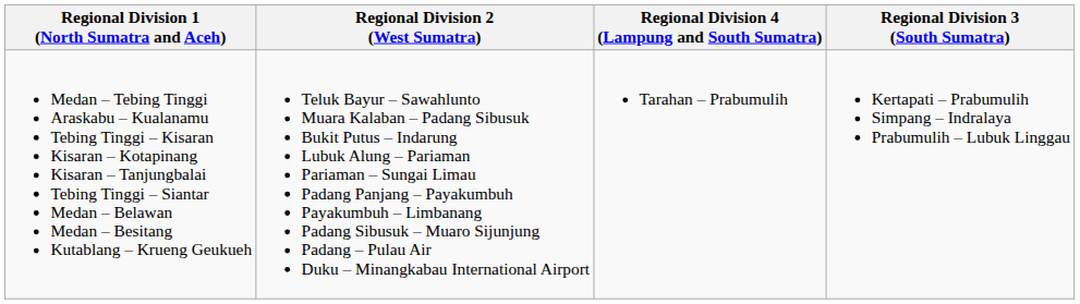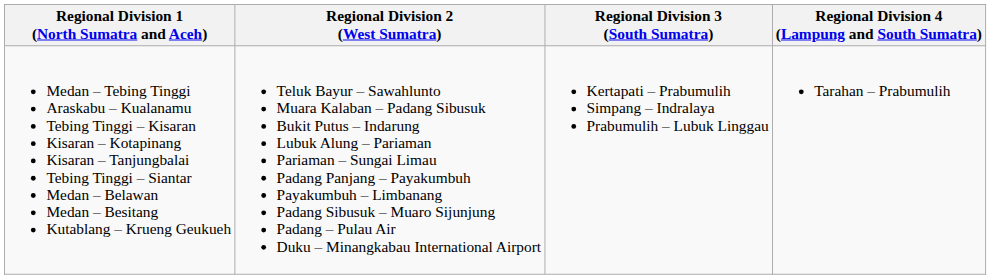columns swapped: Regional Division 3 (South Sumatra) <-> Regional Division 4 (Lampung and South Sumatra)
